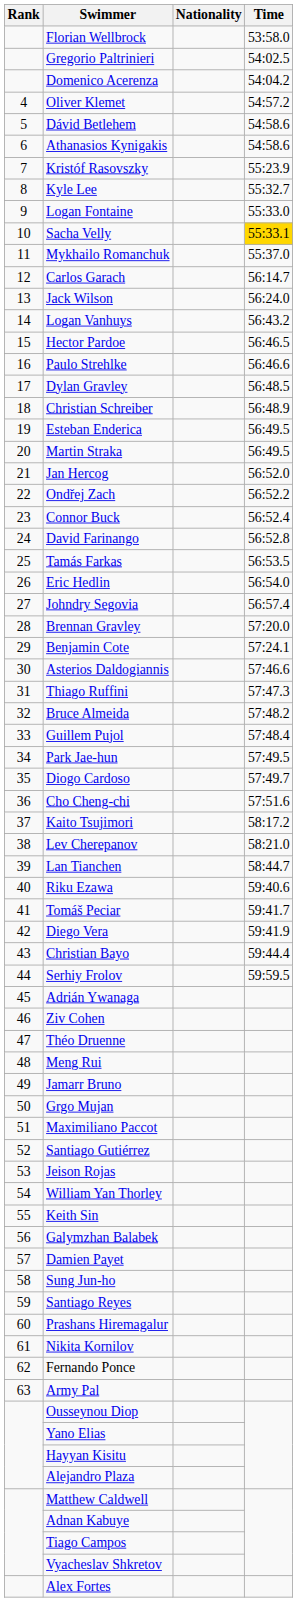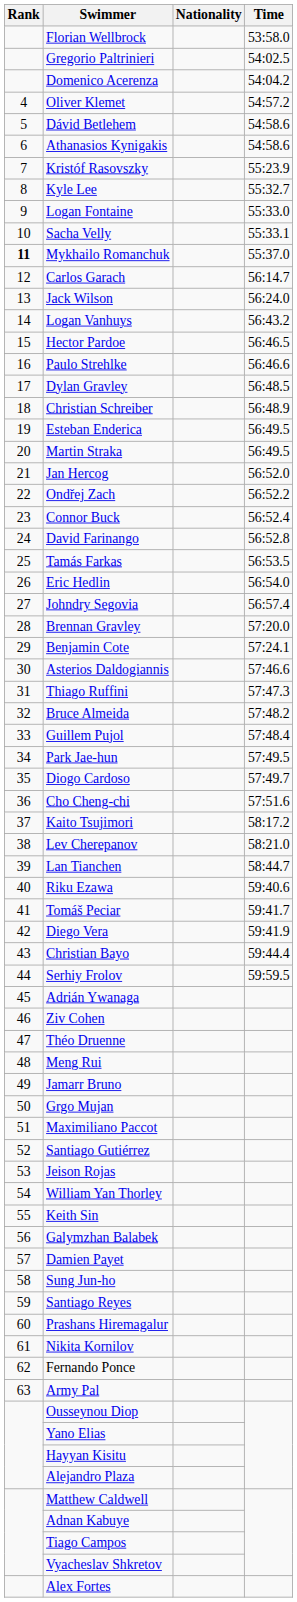Sacha Velly | Time: gold background -> no background
Mykhailo Romanchuk | Rank: normal -> bold
